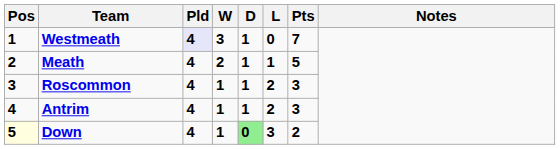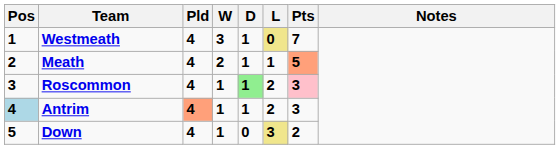Westmeath | Pld: lavender background -> no background
Westmeath | L: no background -> khaki background
Meath | Pts: no background -> lightsalmon background
Roscommon | D: no background -> lightgreen background
Roscommon | Pts: no background -> pink background
Antrim | Pos: no background -> lightblue background
Antrim | Pld: no background -> lightsalmon background
Down | Pos: lightyellow background -> no background
Down | D: lightgreen background -> no background
Down | L: no background -> khaki background
